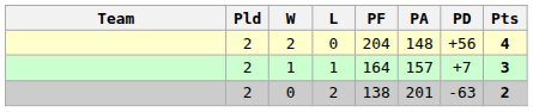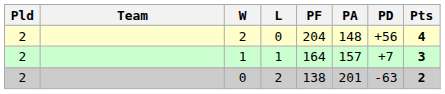columns swapped: Team <-> Pld
